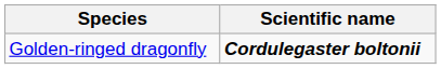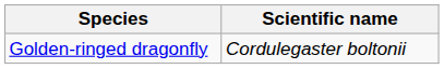Golden-ringed dragonfly | Scientific name: bold -> normal
